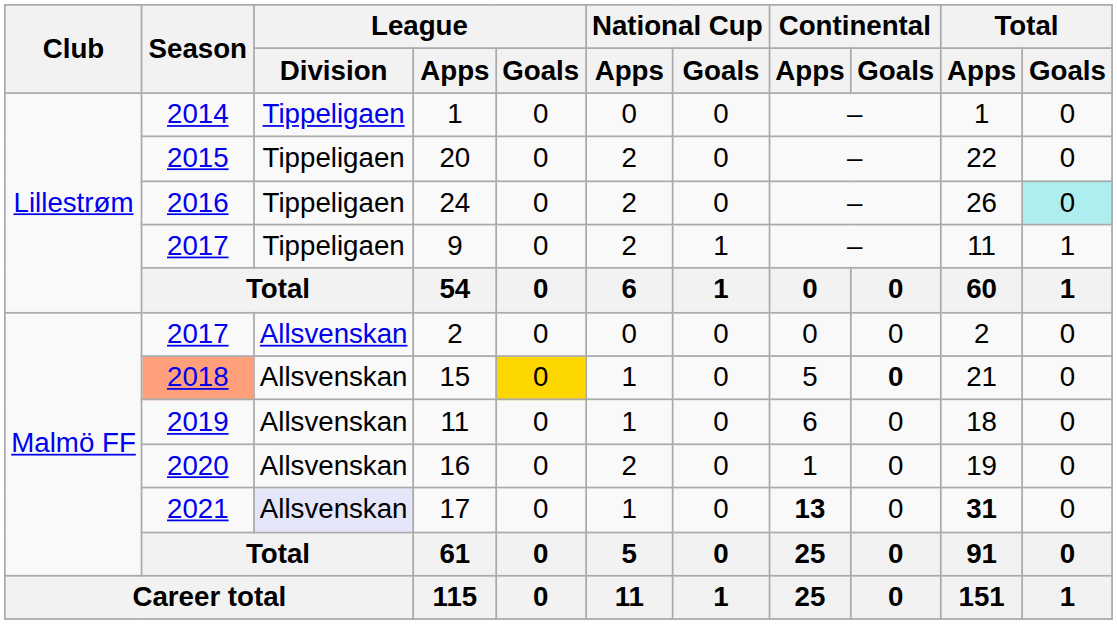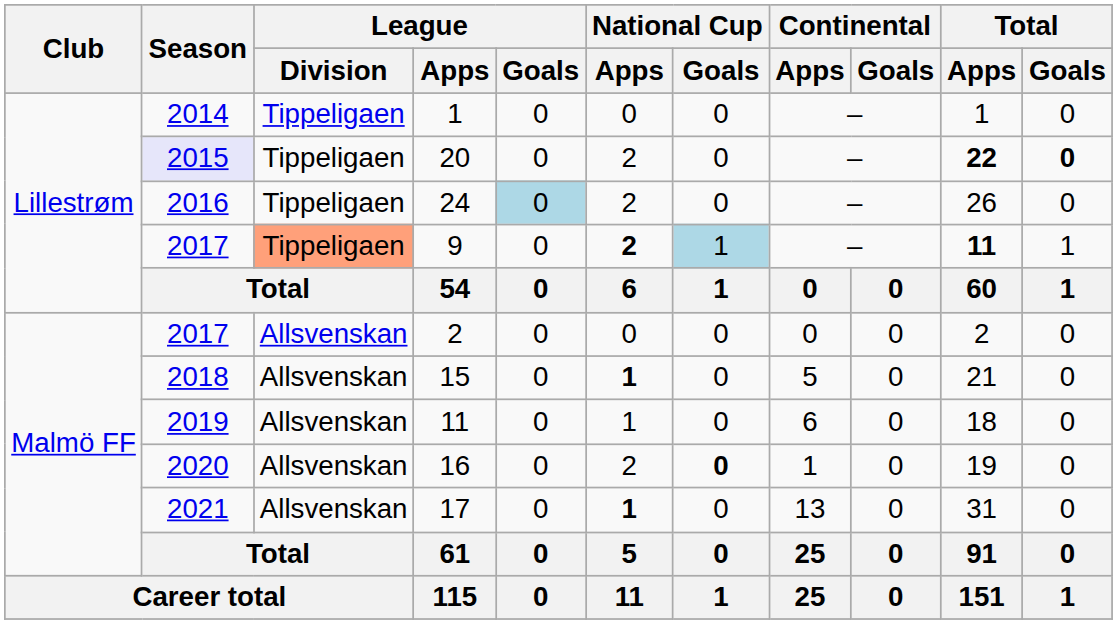20 | Season: no background -> lavender background
20 | Total / Apps: normal -> bold
20 | Total / Goals: normal -> bold
24 | League / Goals: no background -> lightblue background
24 | Total / Goals: paleturquoise background -> no background
9 | League / Division: no background -> lightsalmon background
9 | National Cup / Apps: normal -> bold
9 | National Cup / Goals: no background -> lightblue background
9 | Total / Apps: normal -> bold
15 | Season: lightsalmon background -> no background
15 | League / Goals: gold background -> no background
15 | National Cup / Apps: normal -> bold
15 | Continental / Goals: bold -> normal
16 | National Cup / Goals: normal -> bold
17 | League / Division: lavender background -> no background
17 | National Cup / Apps: normal -> bold
17 | Continental / Apps: bold -> normal
17 | Total / Apps: bold -> normal
